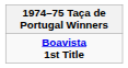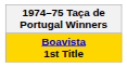row 2 | column 1: no background -> gold background
